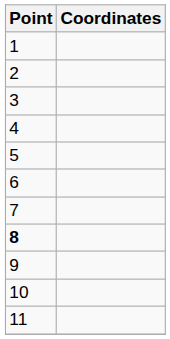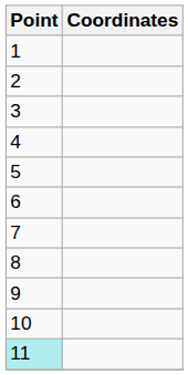8 | Point: bold -> normal
11 | Point: no background -> paleturquoise background
